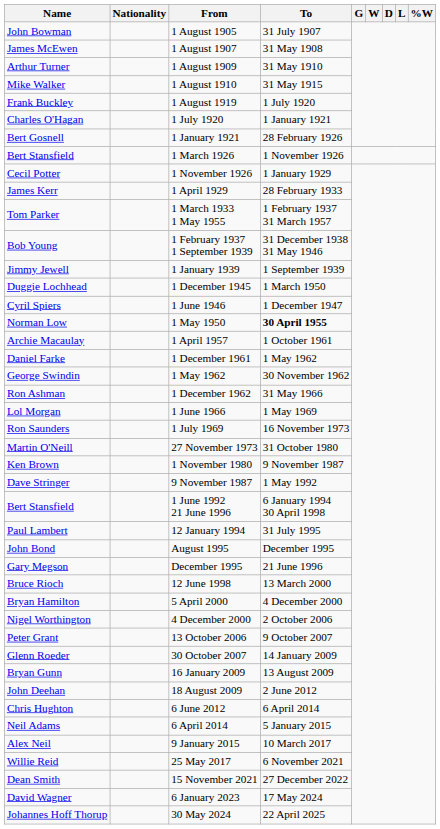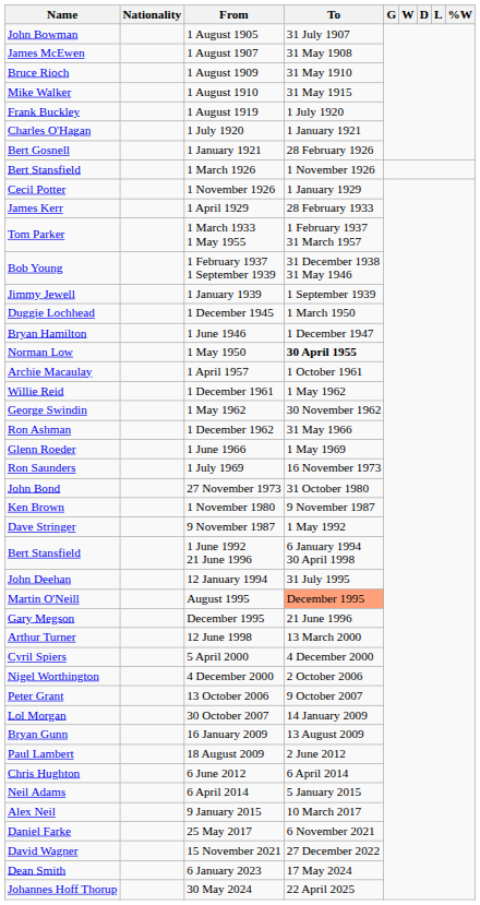1 August 1909 | Name: Arthur Turner -> Bruce Rioch
1 June 1946 | Name: Cyril Spiers -> Bryan Hamilton
1 December 1961 | Name: Daniel Farke -> Willie Reid
1 June 1966 | Name: Lol Morgan -> Glenn Roeder
27 November 1973 | Name: Martin O'Neill -> John Bond
12 January 1994 | Name: Paul Lambert -> John Deehan
August 1995 | Name: John Bond -> Martin O'Neill
August 1995 | To: no background -> lightsalmon background
12 June 1998 | Name: Bruce Rioch -> Arthur Turner
5 April 2000 | Name: Bryan Hamilton -> Cyril Spiers
30 October 2007 | Name: Glenn Roeder -> Lol Morgan
18 August 2009 | Name: John Deehan -> Paul Lambert
25 May 2017 | Name: Willie Reid -> Daniel Farke
15 November 2021 | Name: Dean Smith -> David Wagner
6 January 2023 | Name: David Wagner -> Dean Smith
